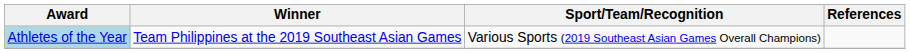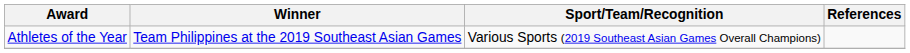row 2 | Award: lightblue background -> no background
